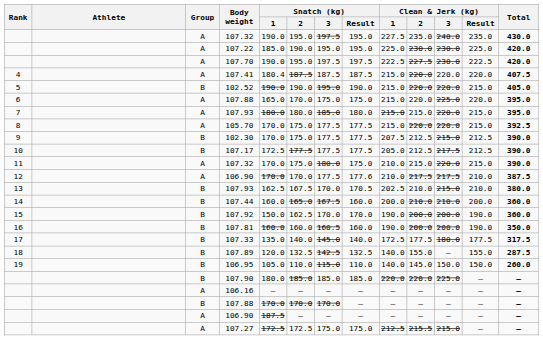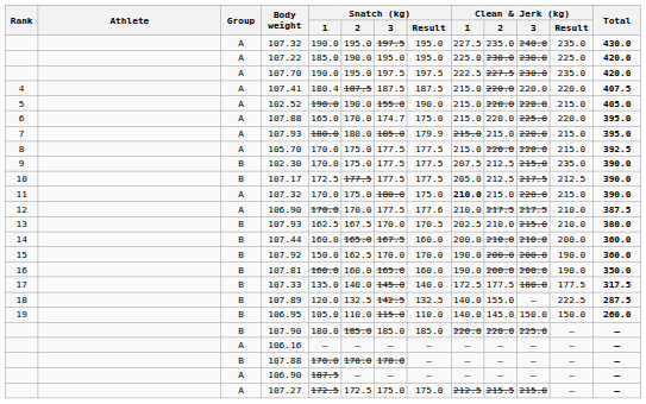107.70 | Clean & Jerk (kg) / Result: 222.5 -> 235.0
102.52 | Group: B -> A
102.52 | Snatch (kg) / 3: 195.0 -> 155.0
6 / 107.88 | Snatch (kg) / 3: 175.0 -> 174.7
7 / 107.93 | Snatch (kg) / Result: 180.0 -> 179.9
102.30 | Clean & Jerk (kg) / Result: 212.5 -> 235.0
11 / 107.32 | Clean & Jerk (kg) / 1: normal -> bold
107.81 | Snatch (kg) / 3: 160.5 -> 165.0
107.89 | Clean & Jerk (kg) / Result: 155.0 -> 222.5
